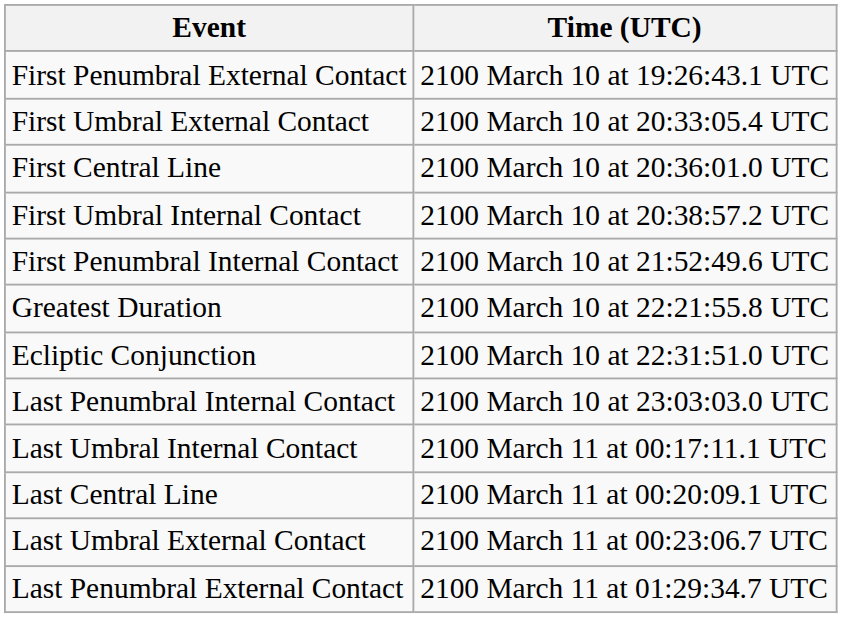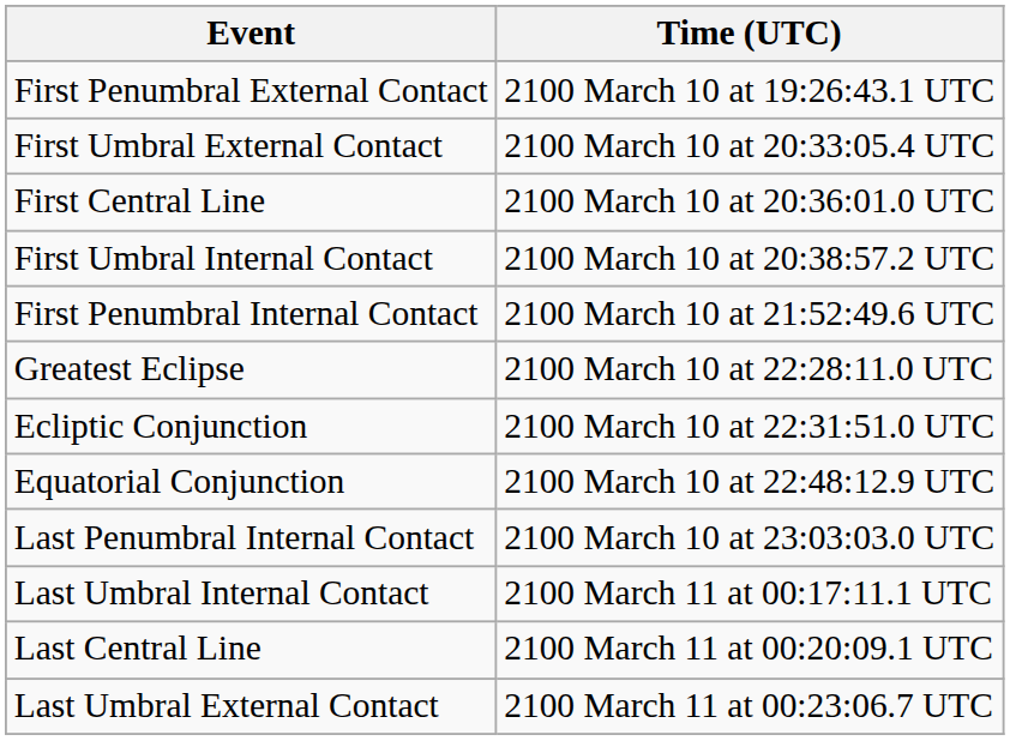- row: Greatest Duration | 2100 March 10 at 22:21:55.8 UTC
+ row: Greatest Eclipse | 2100 March 10 at 22:28:11.0 UTC
+ row: Equatorial Conjunction | 2100 March 10 at 22:48:12.9 UTC
- row: Last Penumbral External Contact | 2100 March 11 at 01:29:34.7 UTC
